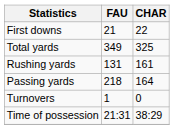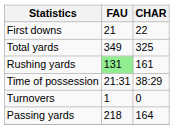Rushing yards | FAU: no background -> lightgreen background
rows swapped: Passing yards <-> Time of possession
